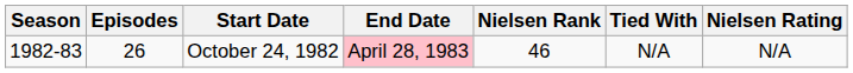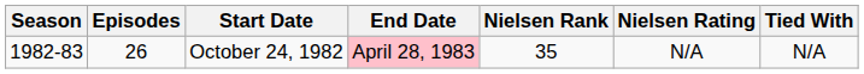columns swapped: Nielsen Rating <-> Tied With
October 24, 1982 | Nielsen Rank: 46 -> 35
